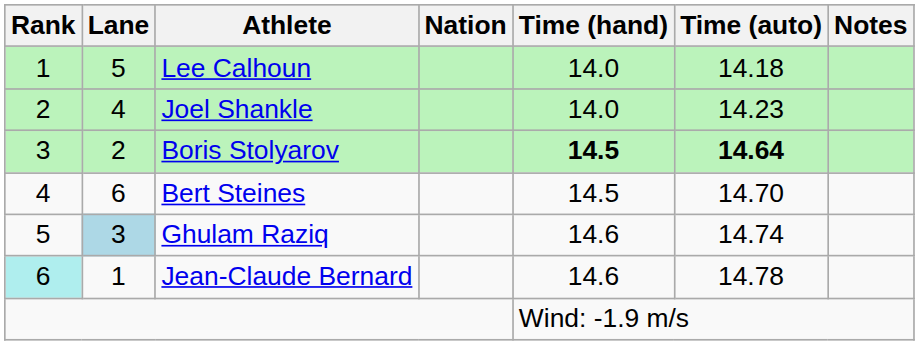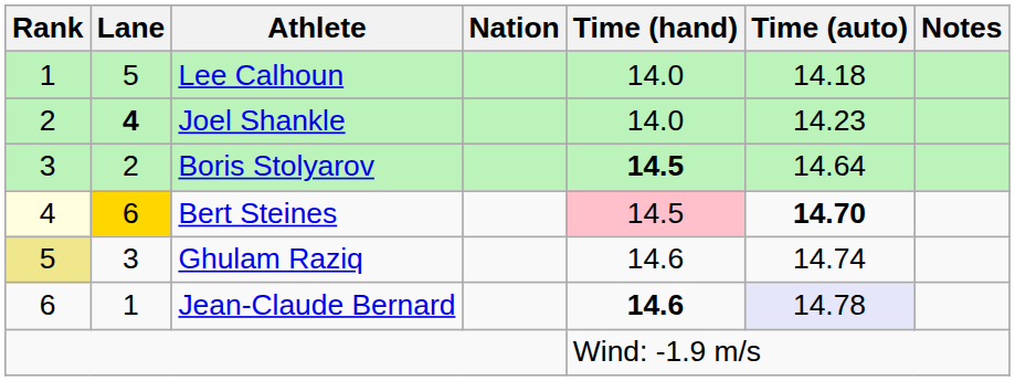Joel Shankle | Lane: normal -> bold
Boris Stolyarov | Time (auto): bold -> normal
Bert Steines | Rank: no background -> lightyellow background
Bert Steines | Lane: no background -> gold background
Bert Steines | Time (hand): no background -> pink background
Bert Steines | Time (auto): normal -> bold
Ghulam Raziq | Rank: no background -> khaki background
Ghulam Raziq | Lane: lightblue background -> no background
Jean-Claude Bernard | Rank: paleturquoise background -> no background
Jean-Claude Bernard | Time (hand): normal -> bold
Jean-Claude Bernard | Time (auto): no background -> lavender background
